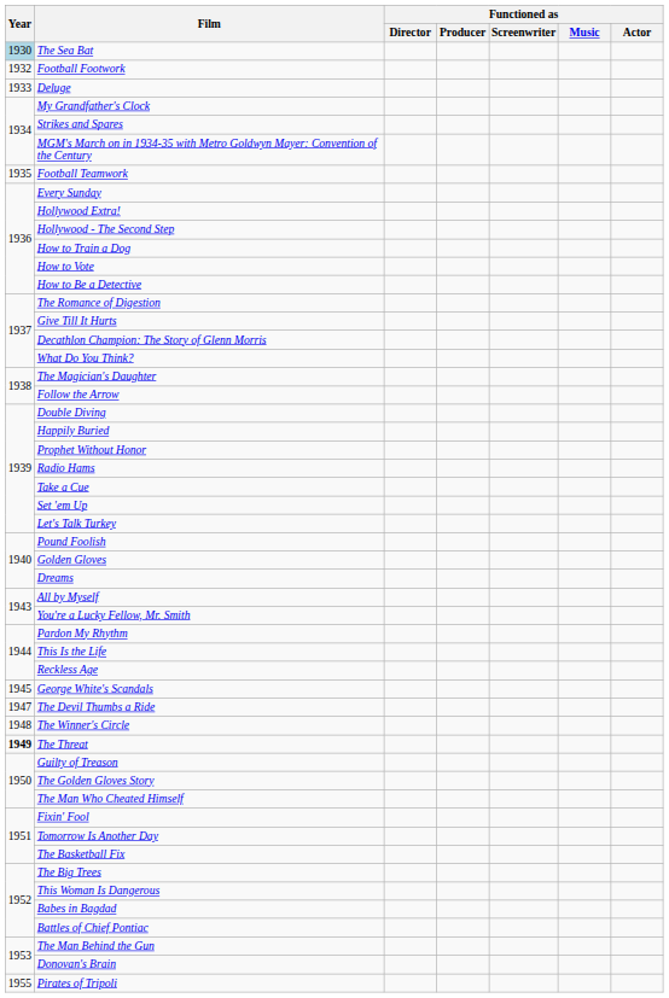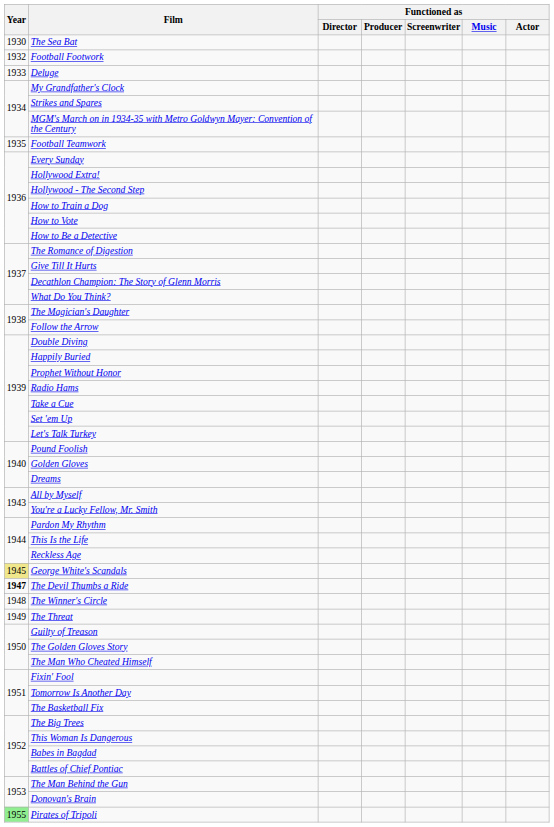The Sea Bat | Year: lightblue background -> no background
George White's Scandals | Year: no background -> khaki background
The Devil Thumbs a Ride | Year: normal -> bold
The Threat | Year: bold -> normal
Pirates of Tripoli | Year: no background -> lightgreen background
